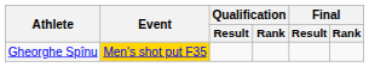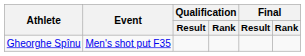Gheorghe Spînu | Event: gold background -> no background
